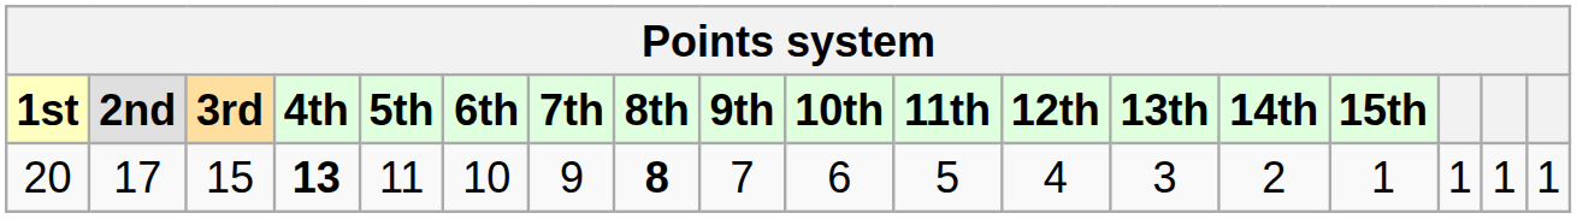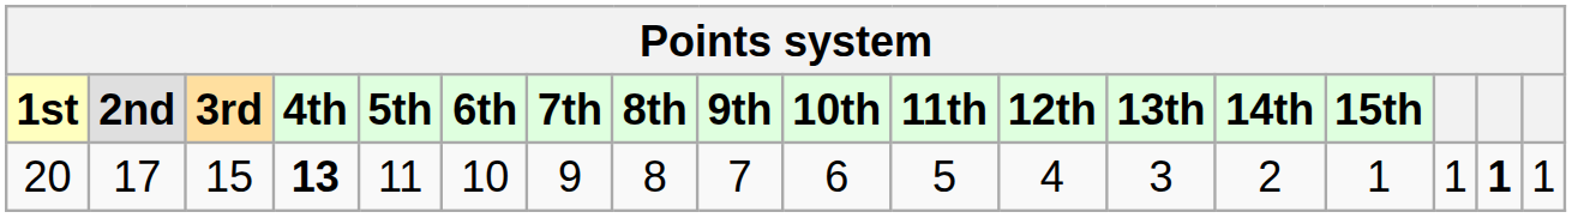20 | 8th: bold -> normal
20 | column 17: normal -> bold
